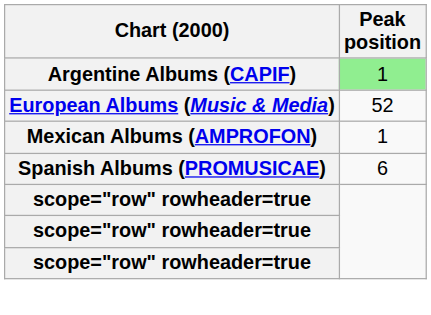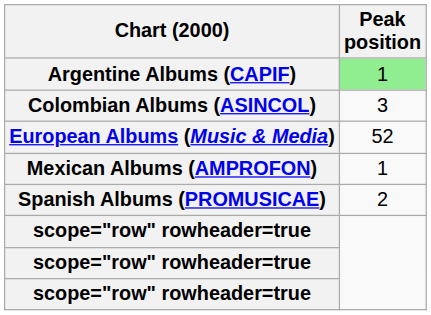+ row: Colombian Albums (ASINCOL) | 3
Spanish Albums (PROMUSICAE) | Peak position: 6 -> 2
